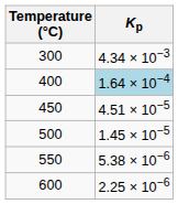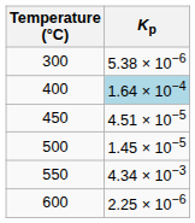300 | Kp: 4.34 × 10−3 -> 5.38 × 10−6
550 | Kp: 5.38 × 10−6 -> 4.34 × 10−3
